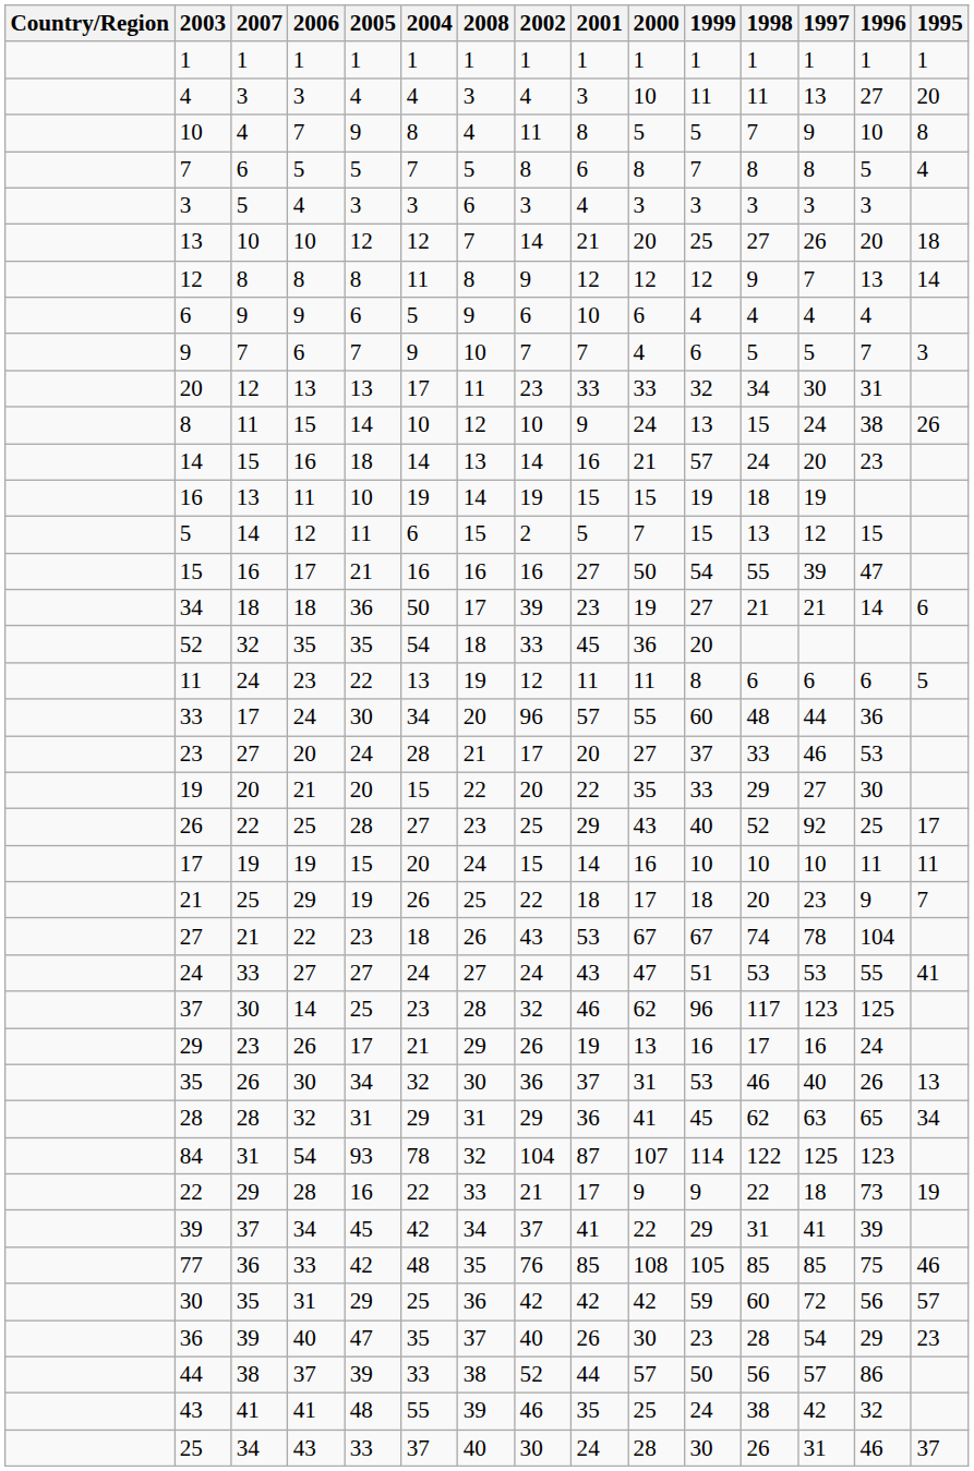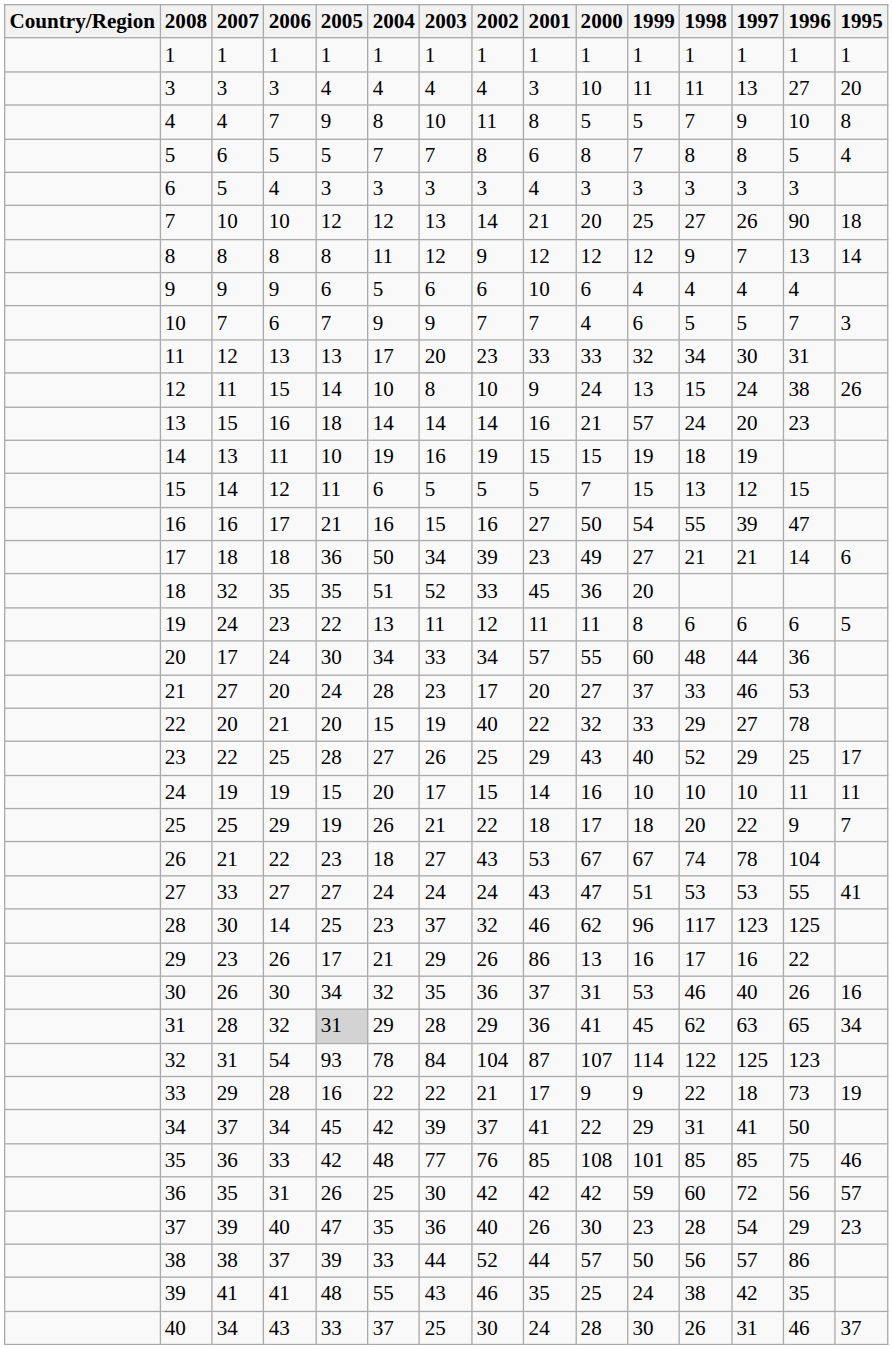columns swapped: 2008 <-> 2003
row 7 | 1996: 20 -> 90
row 15 | 2002: 2 -> 5
row 17 | 2000: 19 -> 49
row 18 | 2004: 54 -> 51
row 20 | 2002: 96 -> 34
row 22 | 2002: 20 -> 40
row 22 | 2000: 35 -> 32
row 22 | 1996: 30 -> 78
row 23 | 1997: 92 -> 29
row 25 | 1997: 23 -> 22
row 29 | 2001: 19 -> 86
row 29 | 1996: 24 -> 22
row 30 | 1995: 13 -> 16
row 31 | 2005: no background -> lightgrey background
row 34 | 1996: 39 -> 50
row 35 | 1999: 105 -> 101
row 36 | 2005: 29 -> 26
row 39 | 1996: 32 -> 35
